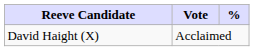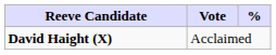David Haight (X) | Reeve Candidate: normal -> bold
